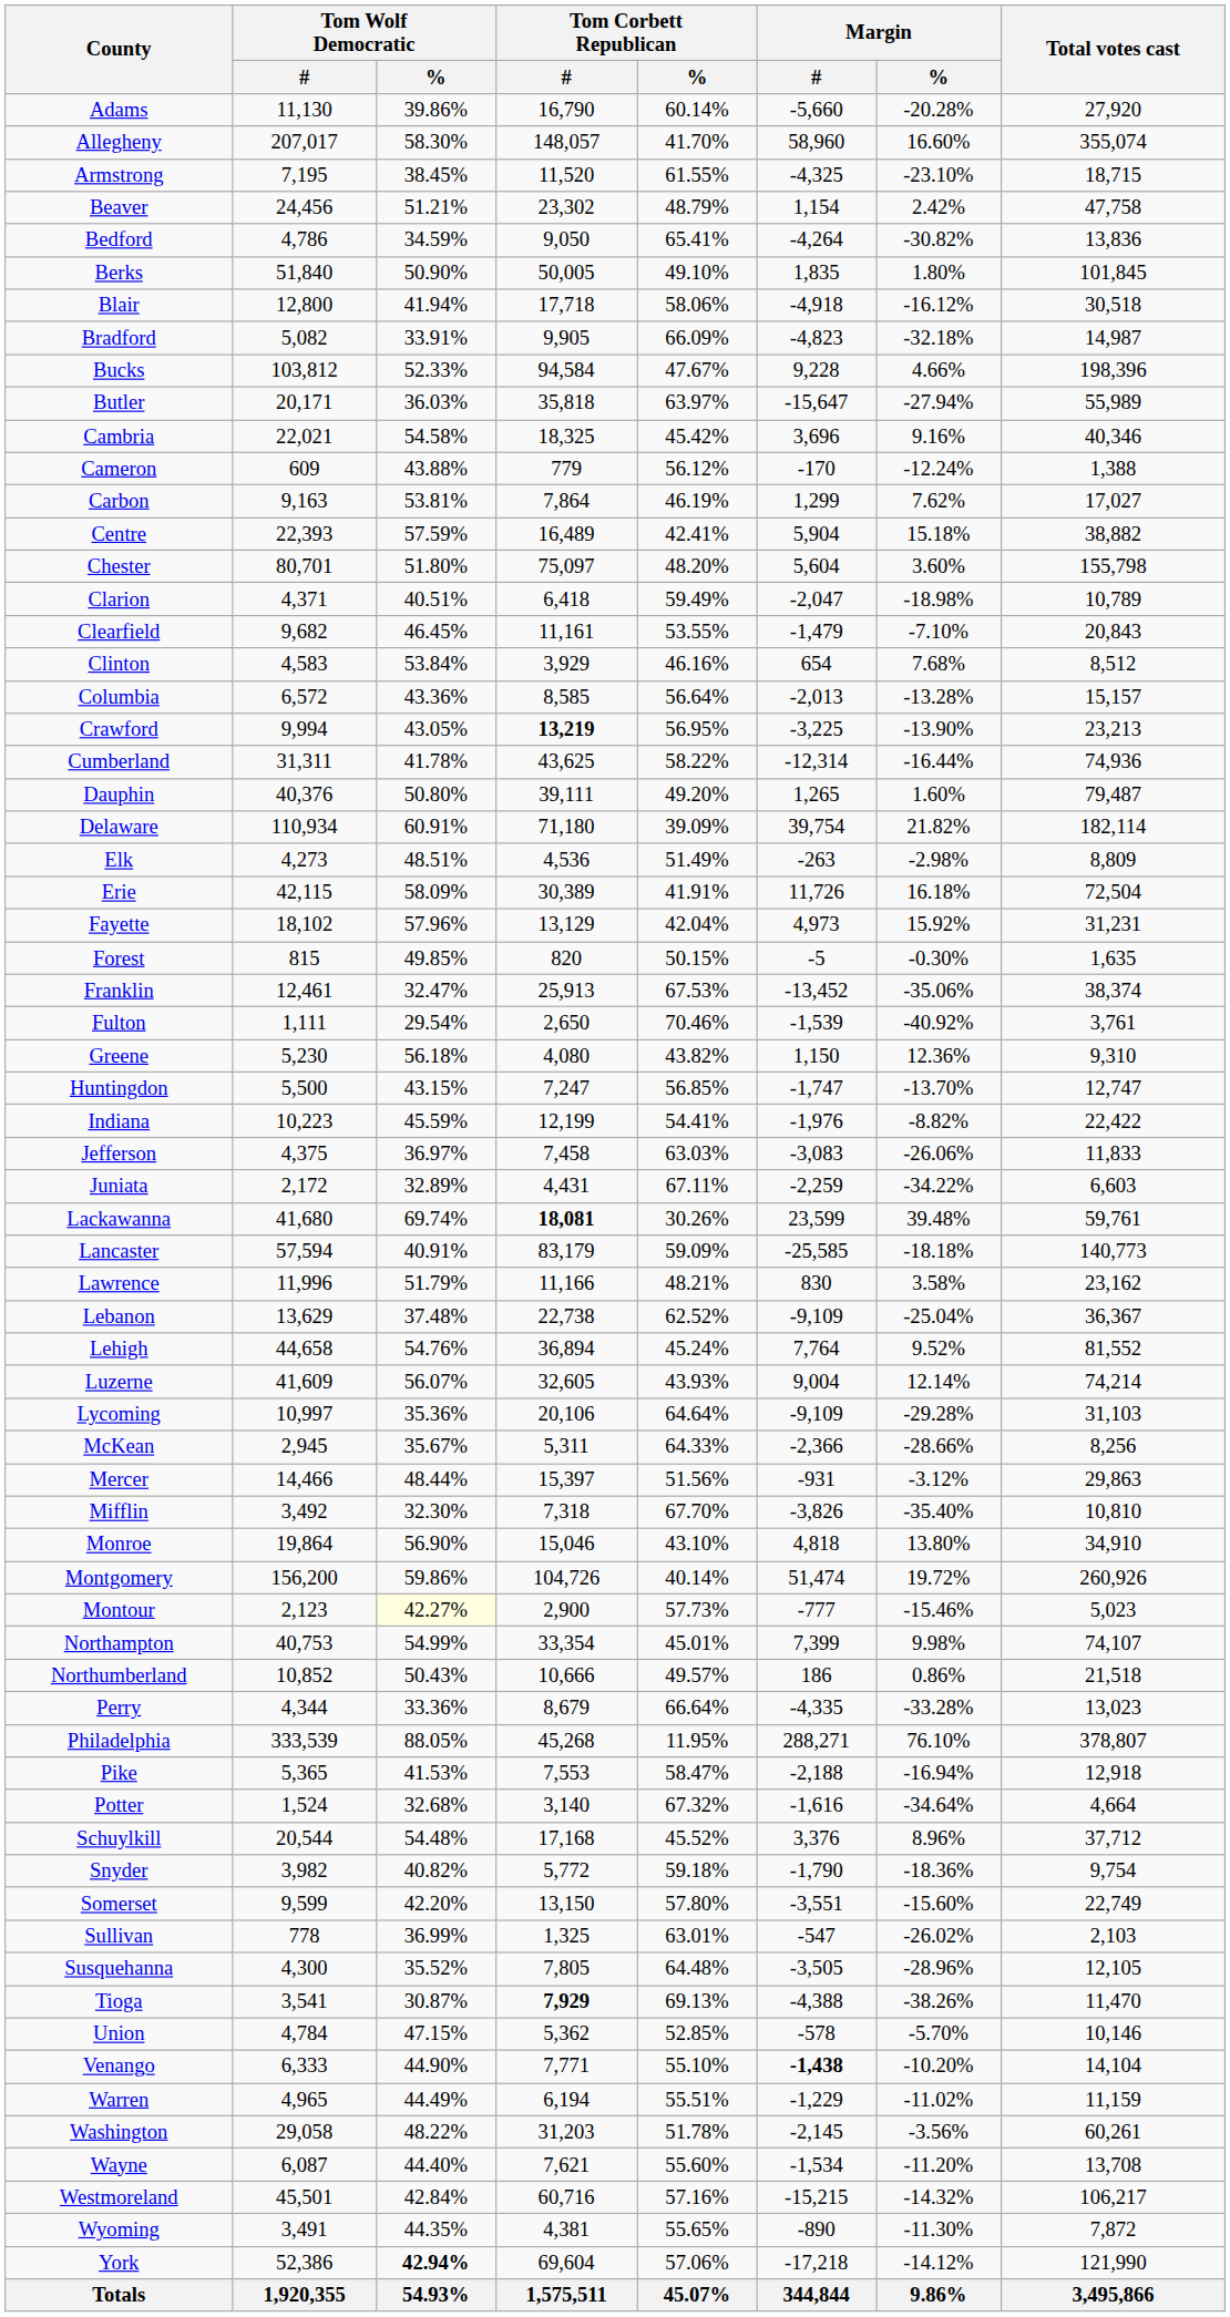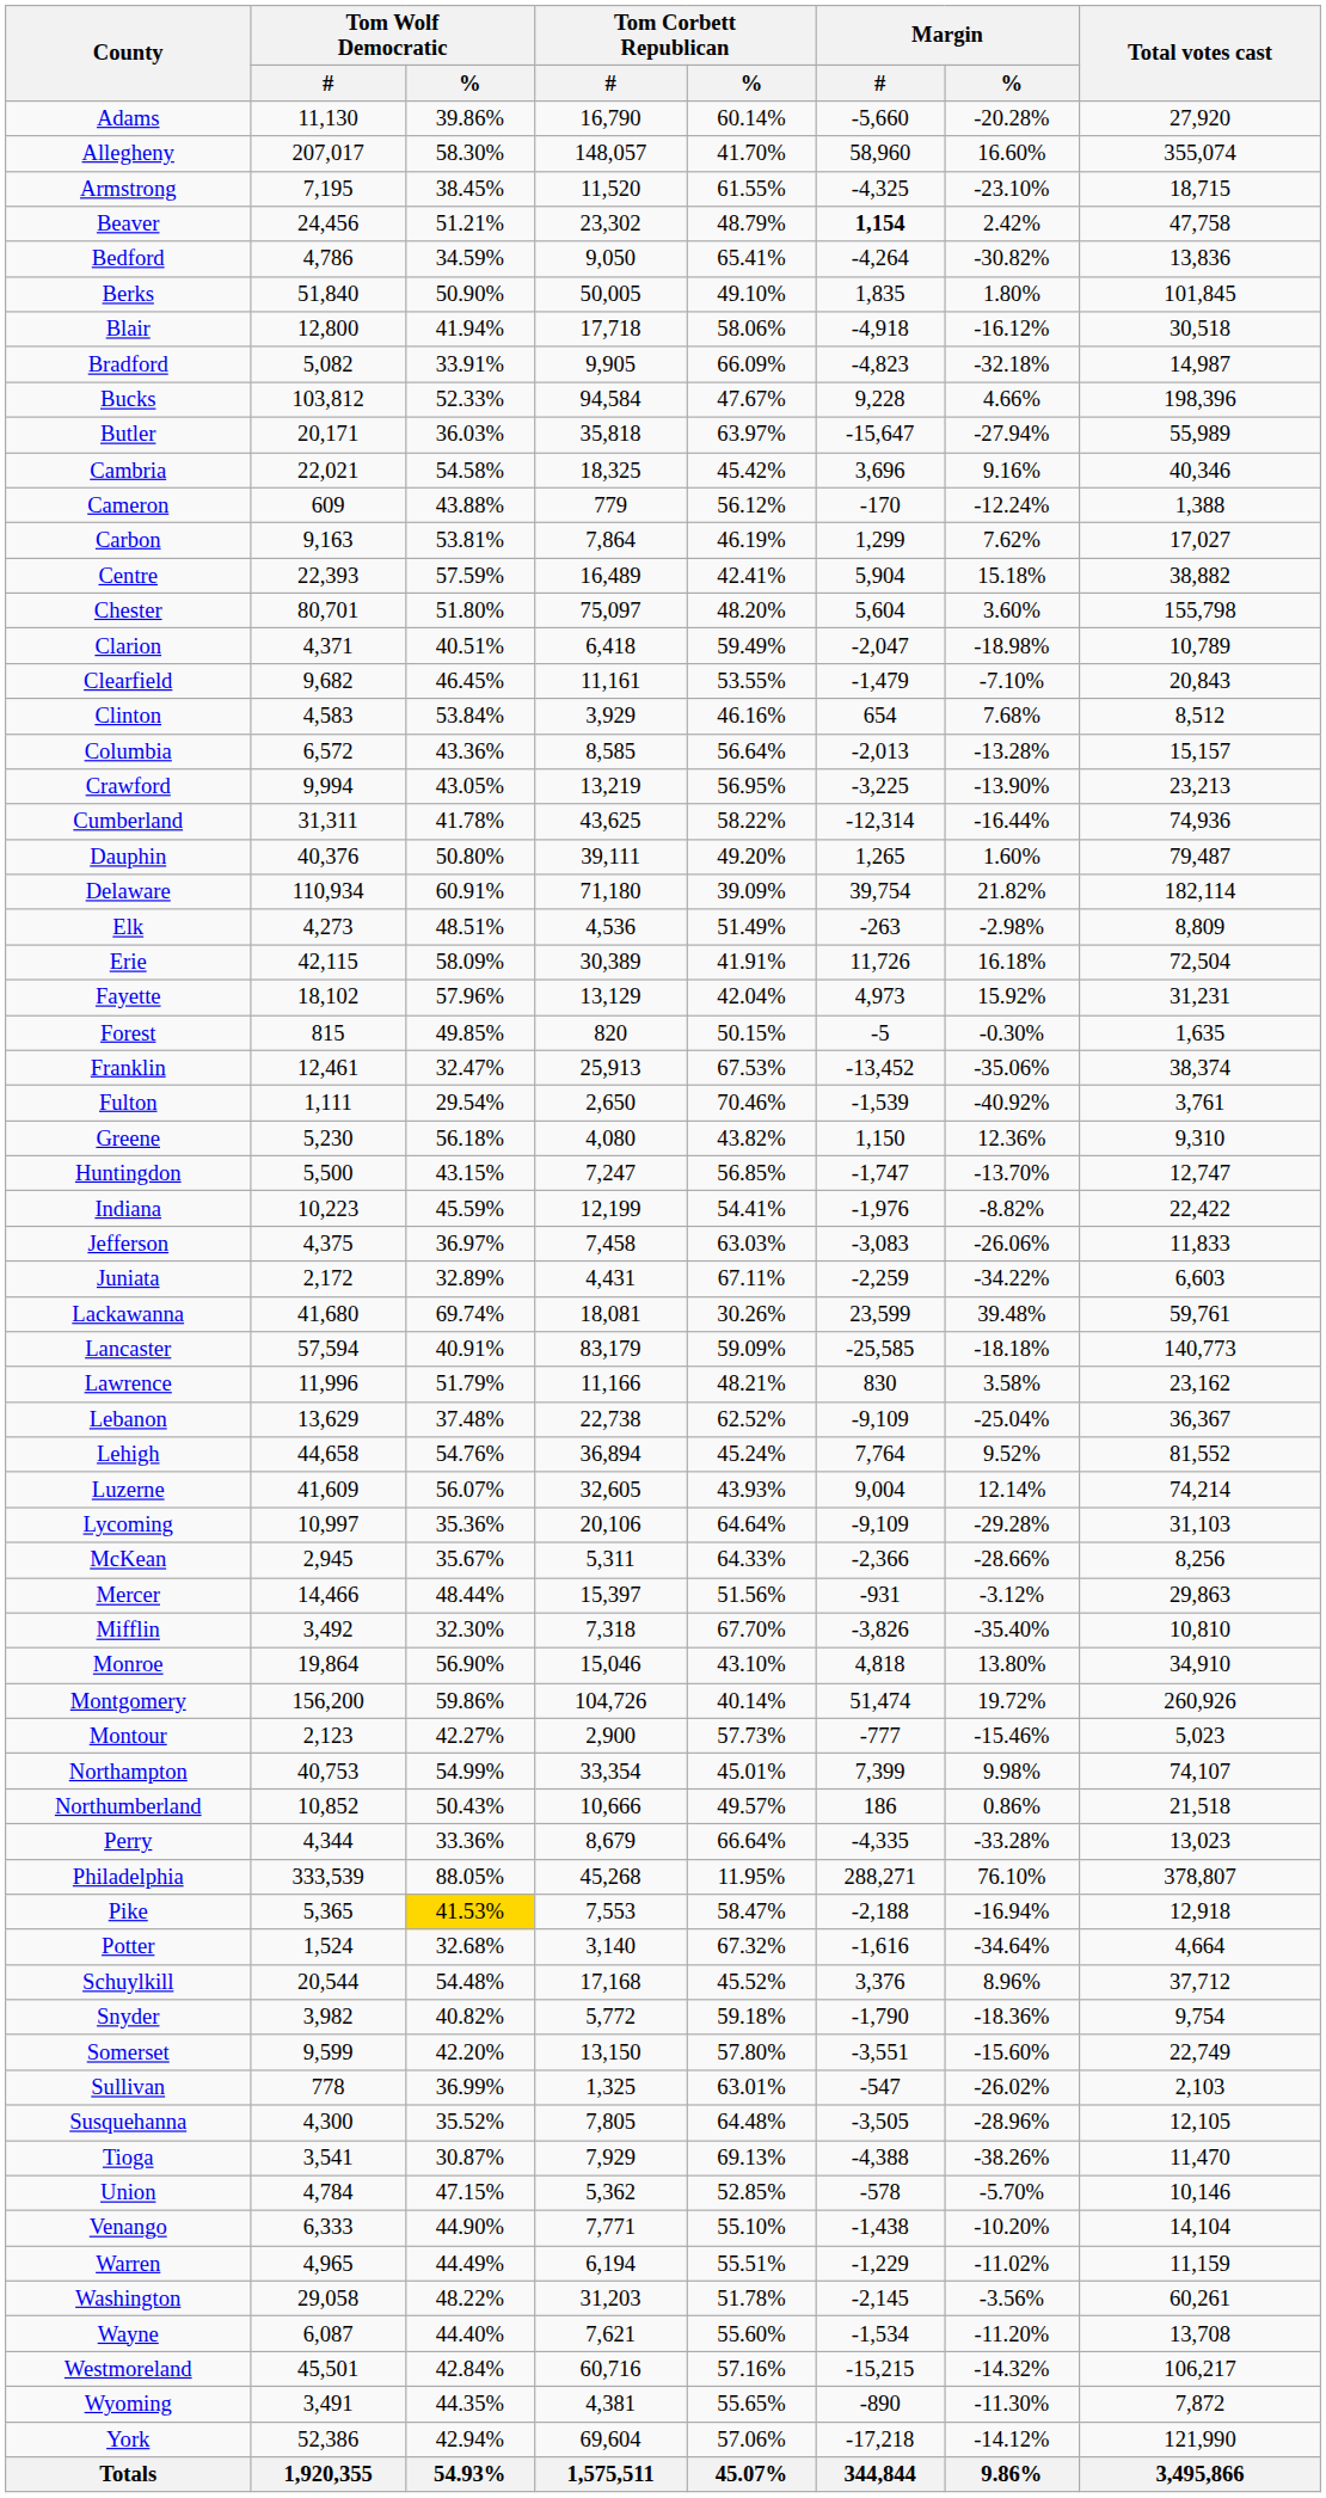Beaver | Margin / #: normal -> bold
Crawford | Tom Corbett Republican / #: bold -> normal
Lackawanna | Tom Corbett Republican / #: bold -> normal
Montour | Tom Wolf Democratic / %: lightyellow background -> no background
Pike | Tom Wolf Democratic / %: no background -> gold background
Tioga | Tom Corbett Republican / #: bold -> normal
Venango | Margin / #: bold -> normal
York | Tom Wolf Democratic / %: bold -> normal
